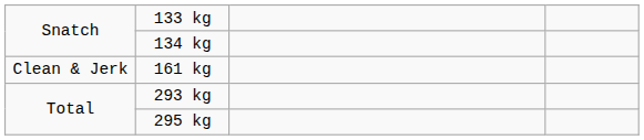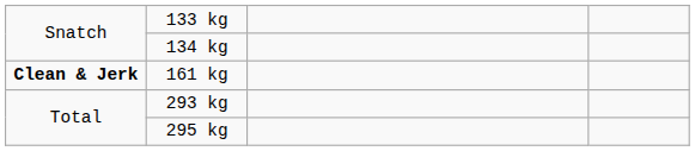161 kg | column 1: normal -> bold
